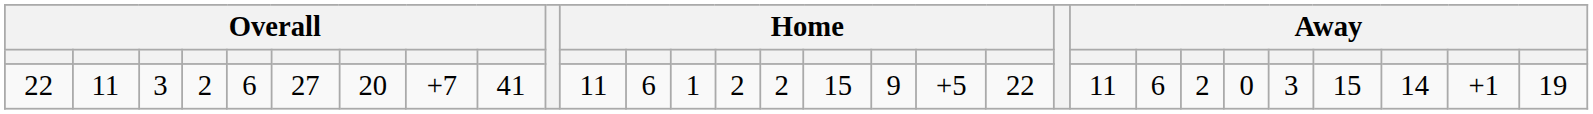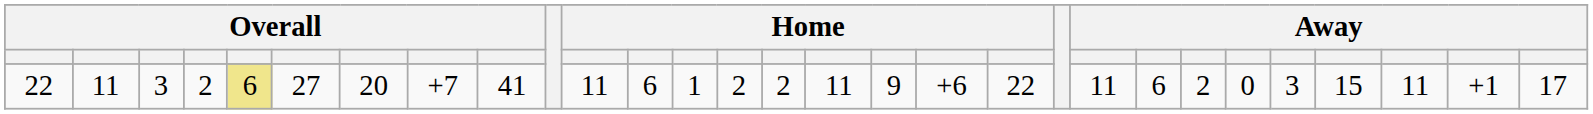row 3 | column 5: no background -> khaki background
row 3 | column 16: 15 -> 11
row 3 | column 18: +5 -> +6
row 3 | column 27: 14 -> 11
row 3 | column 29: 19 -> 17
